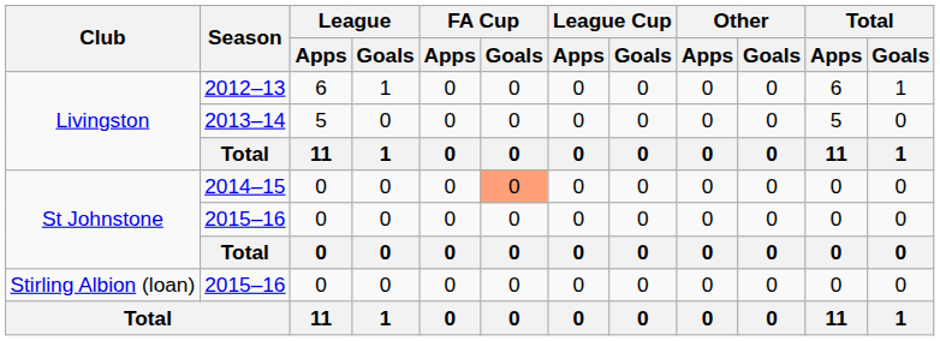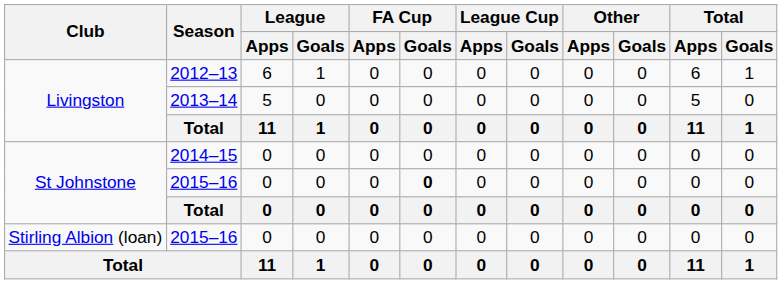2014–15 | FA Cup / Goals: lightsalmon background -> no background
St Johnstone / 2015–16 | FA Cup / Goals: normal -> bold
